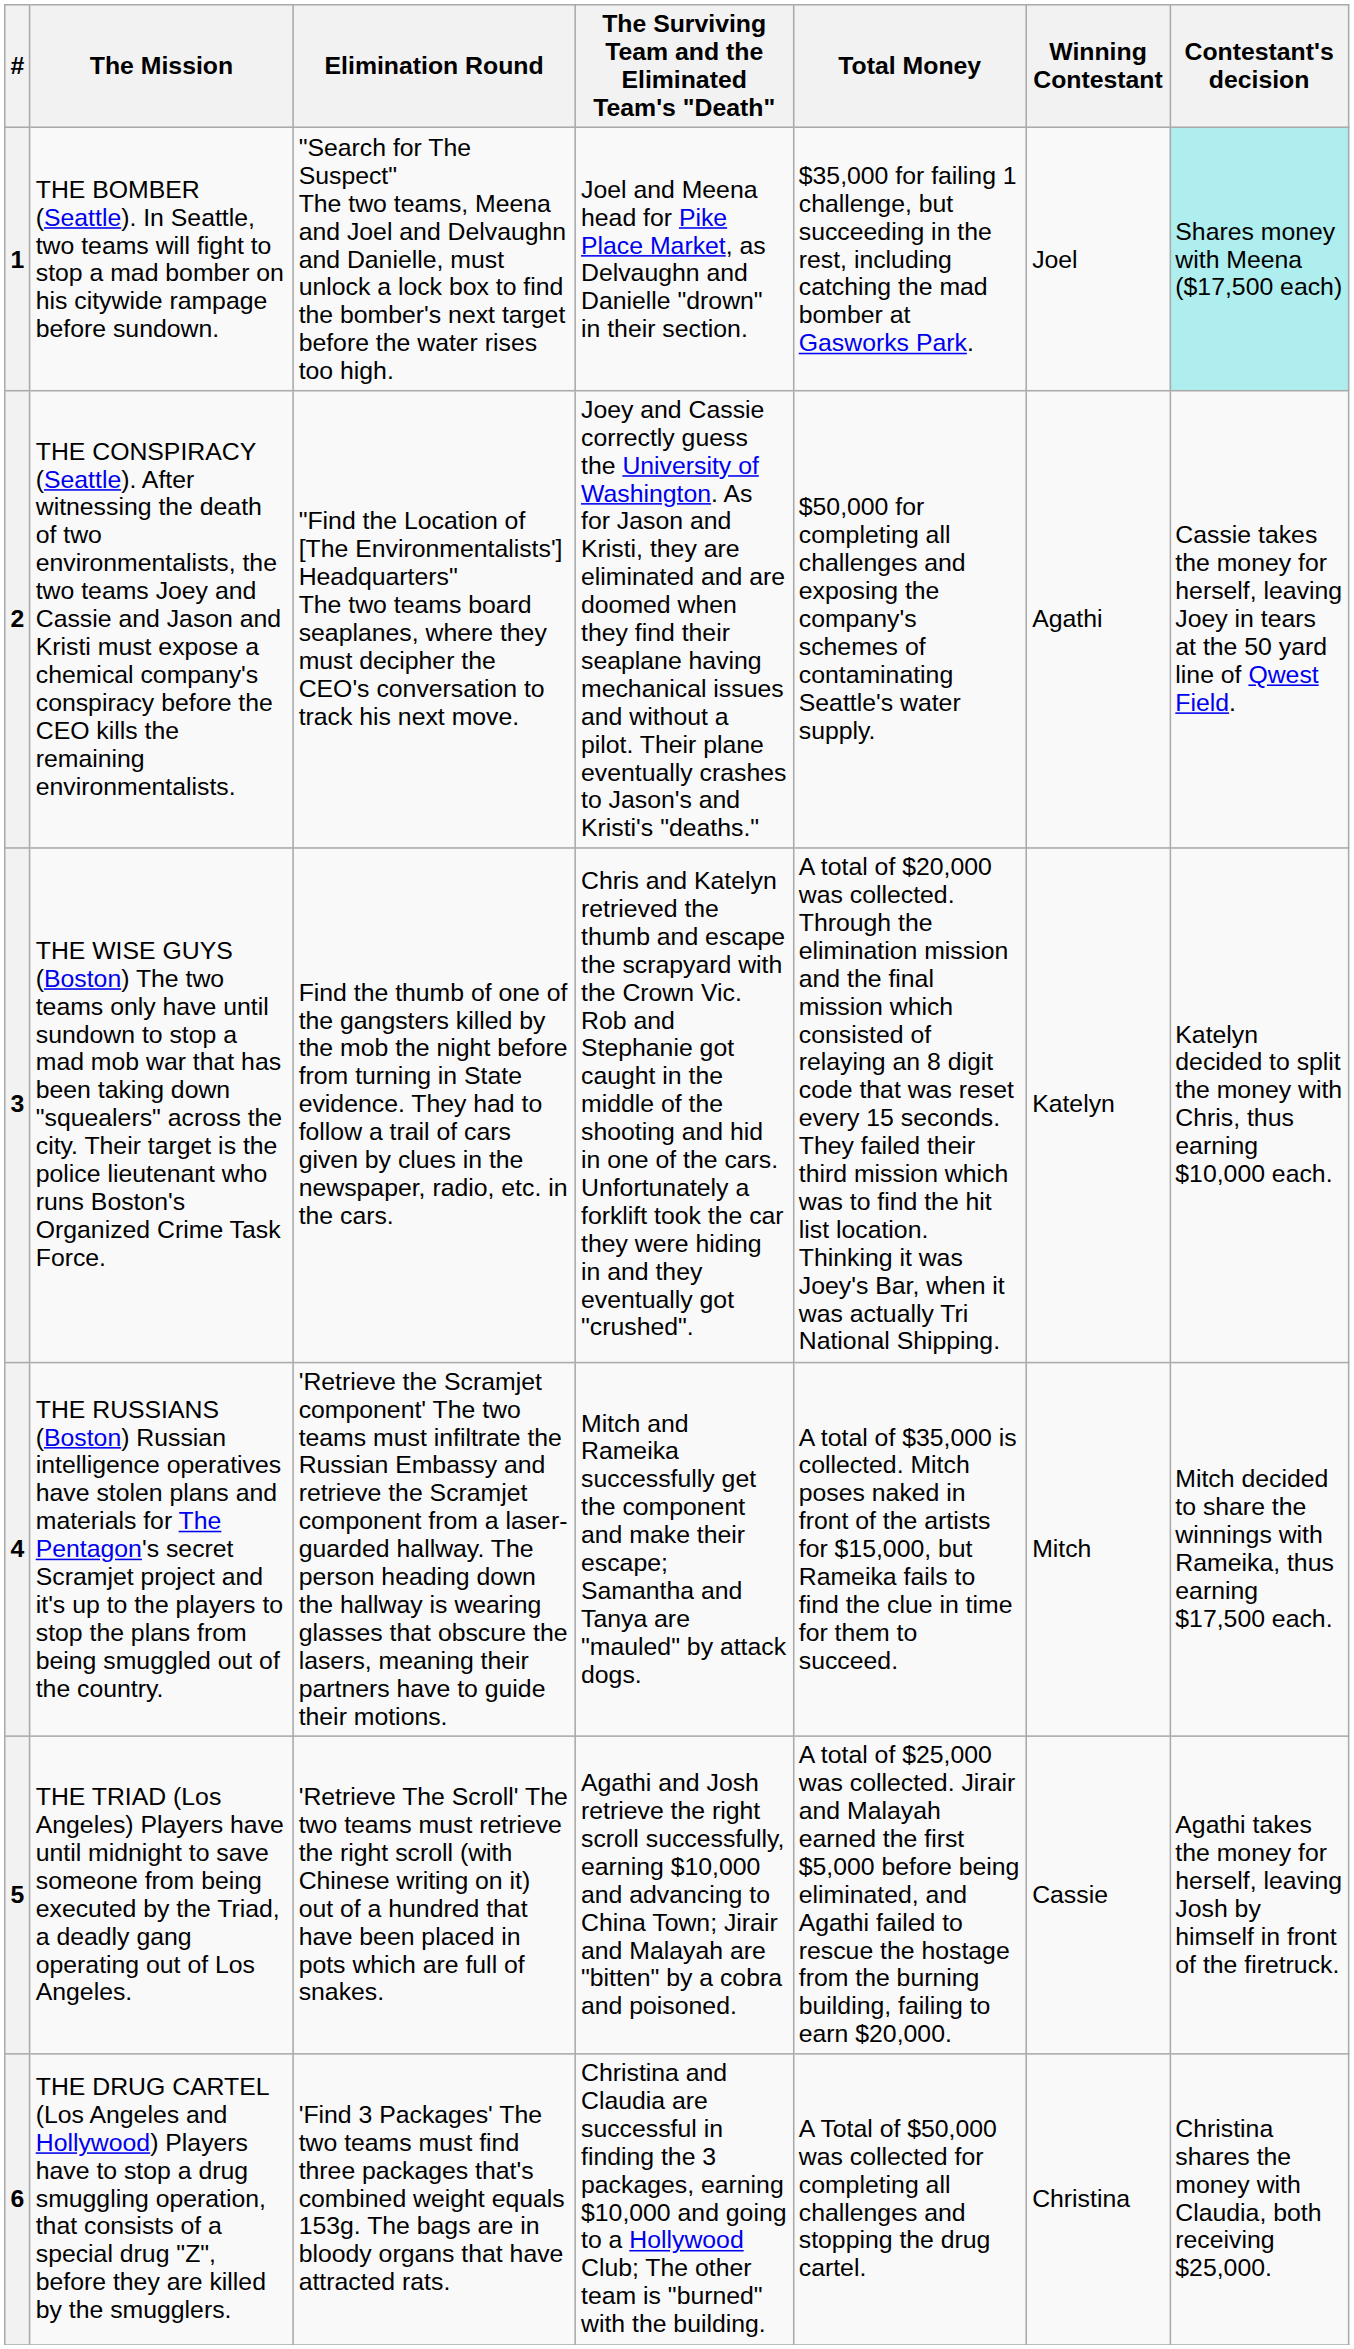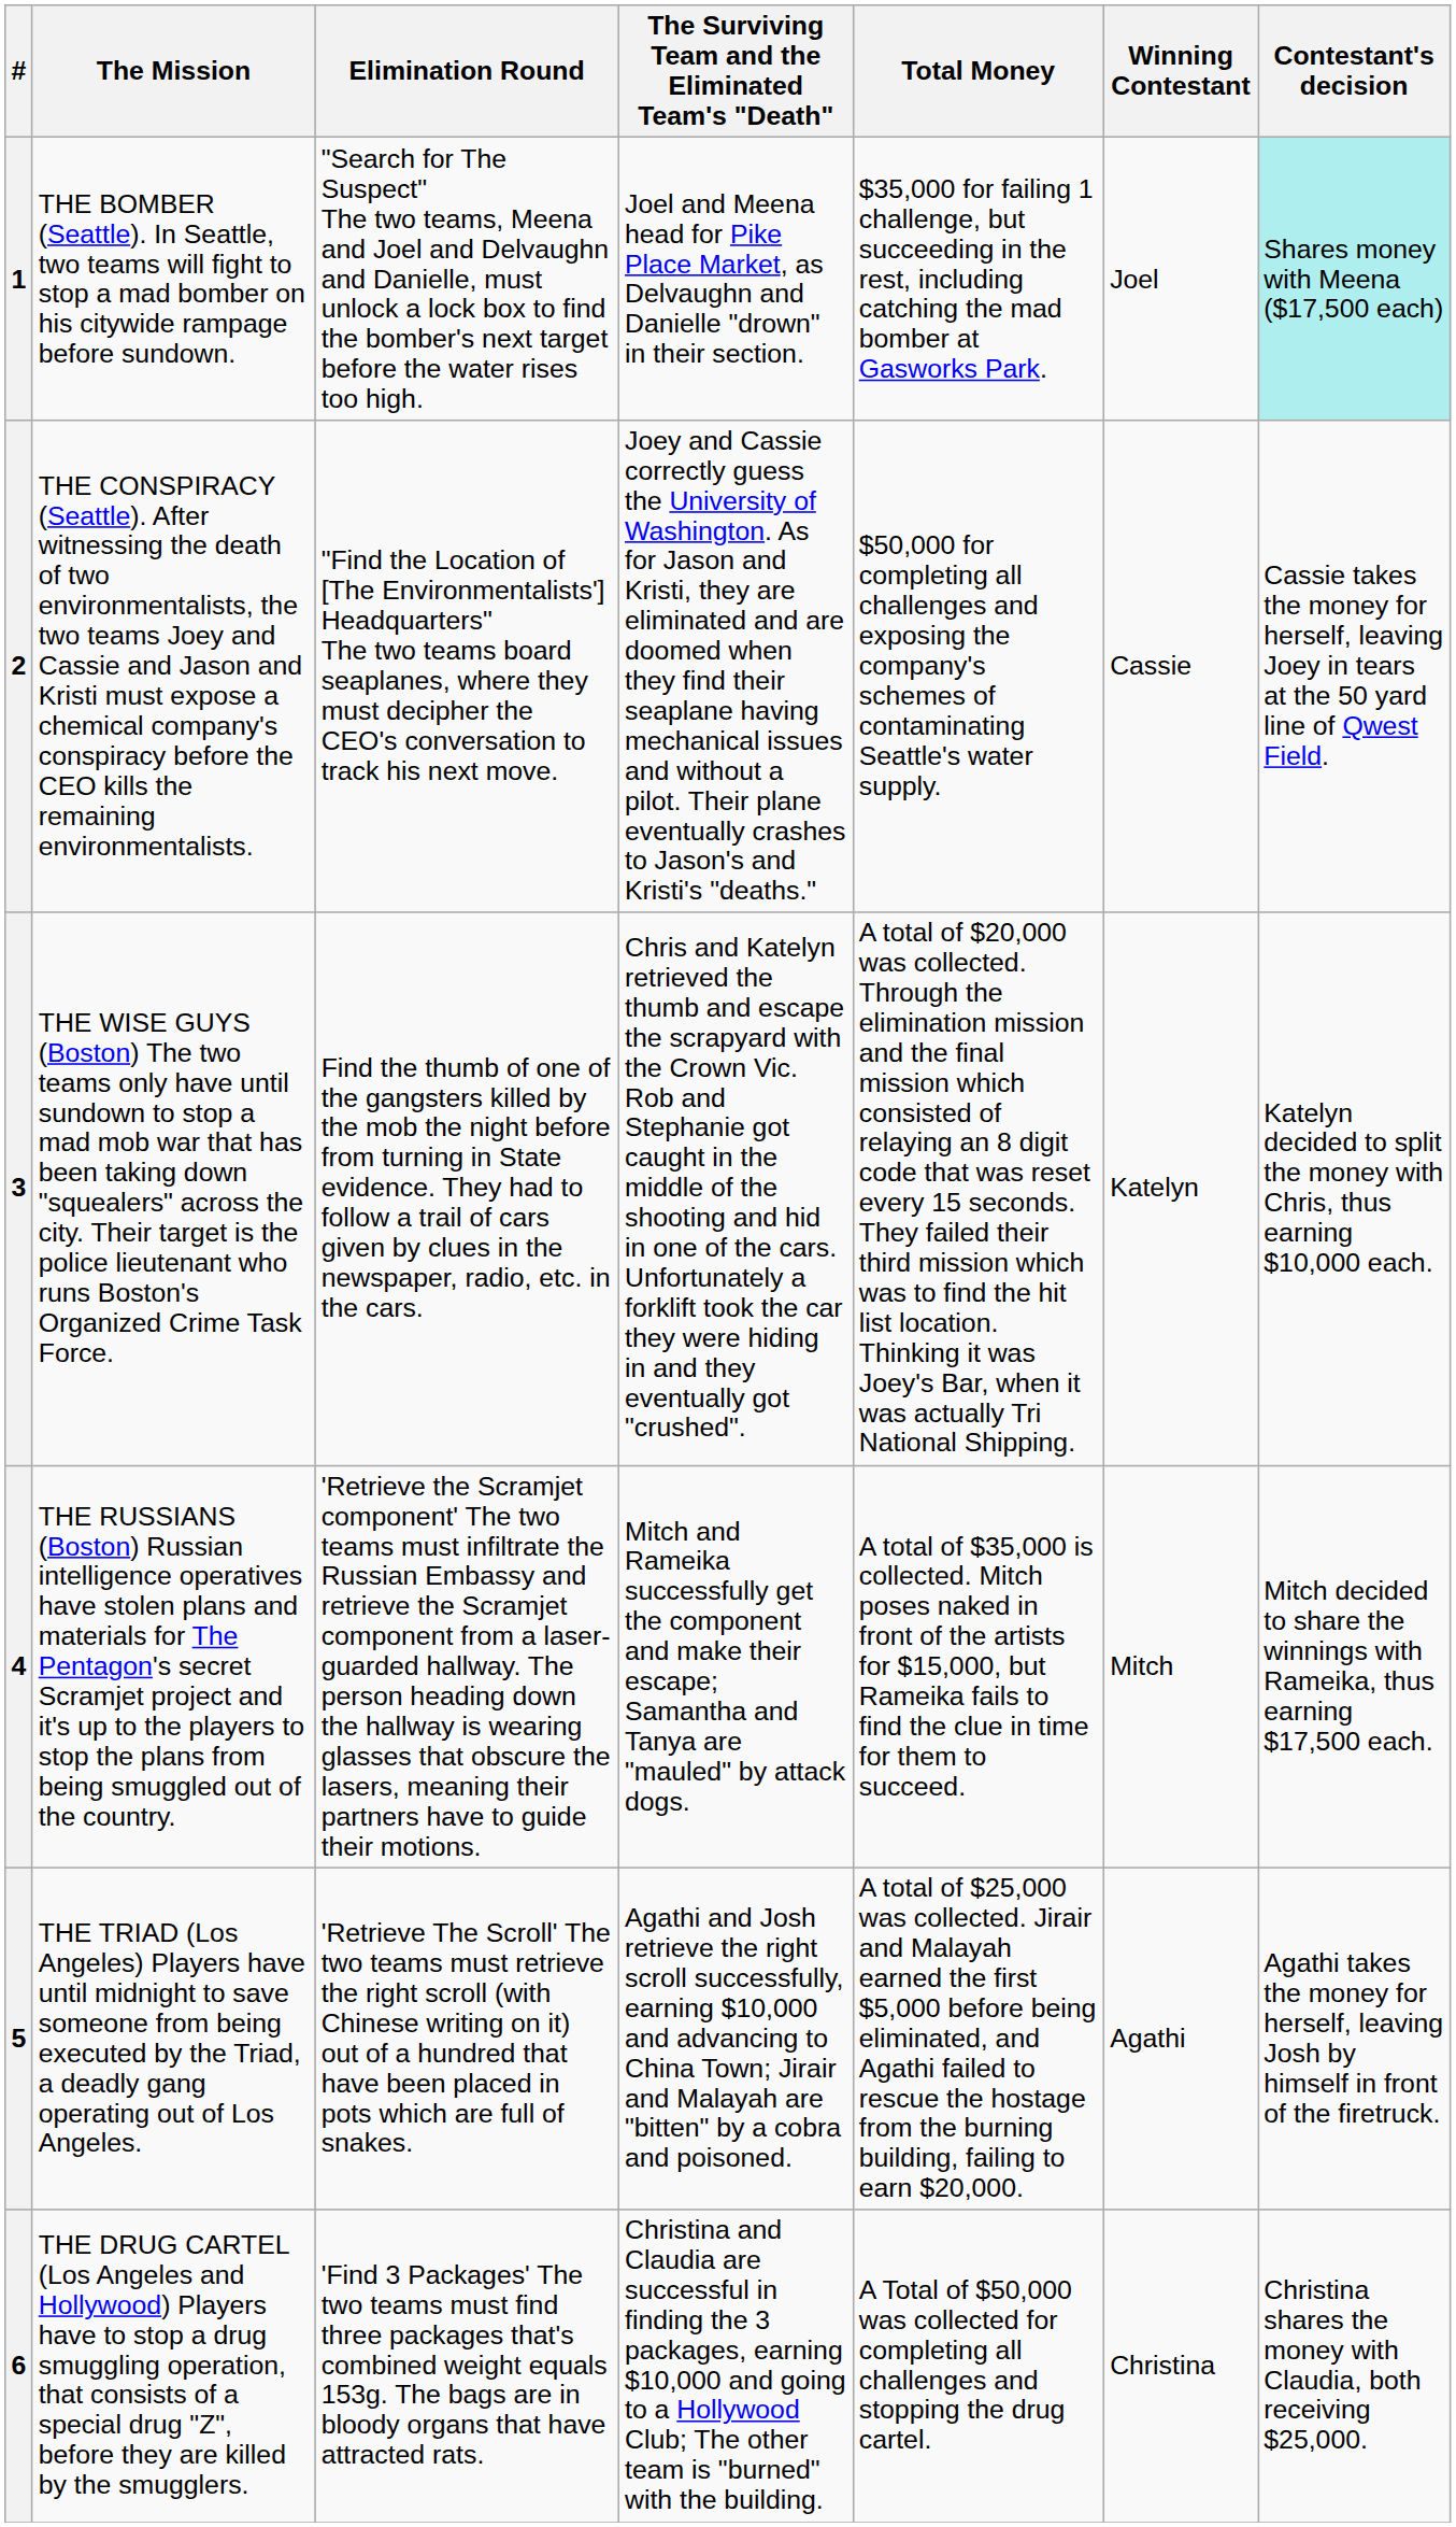2 | Winning Contestant: Agathi -> Cassie
5 | Winning Contestant: Cassie -> Agathi
